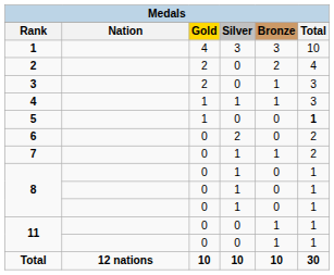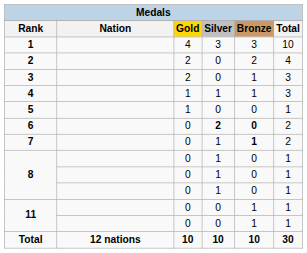5 | column 6: bold -> normal
6 | column 4: normal -> bold
6 | column 5: normal -> bold
7 | column 5: normal -> bold
